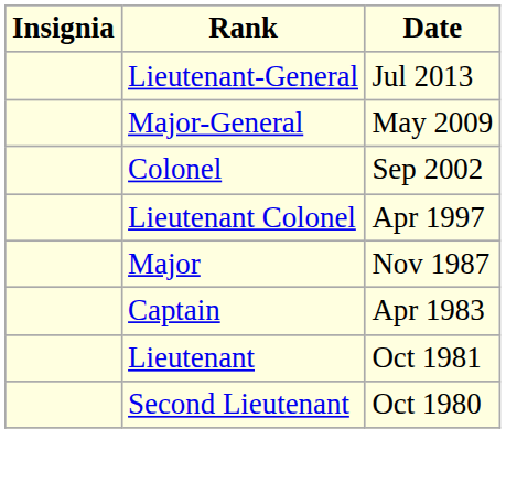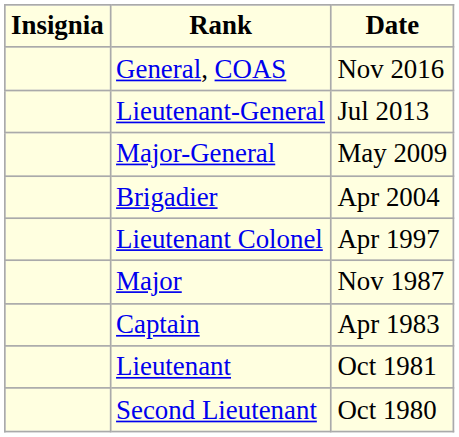+ row: General, COAS | Nov 2016
+ row: Brigadier | Apr 2004
- row: Colonel | Sep 2002
